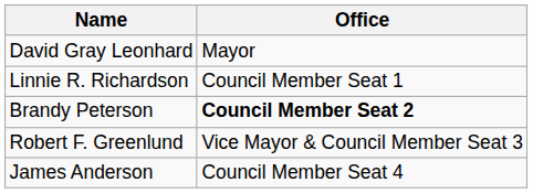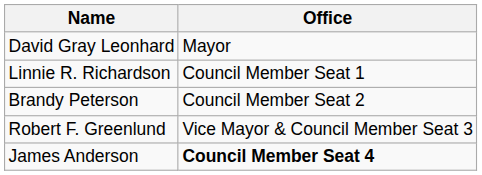Brandy Peterson | Office: bold -> normal
James Anderson | Office: normal -> bold
